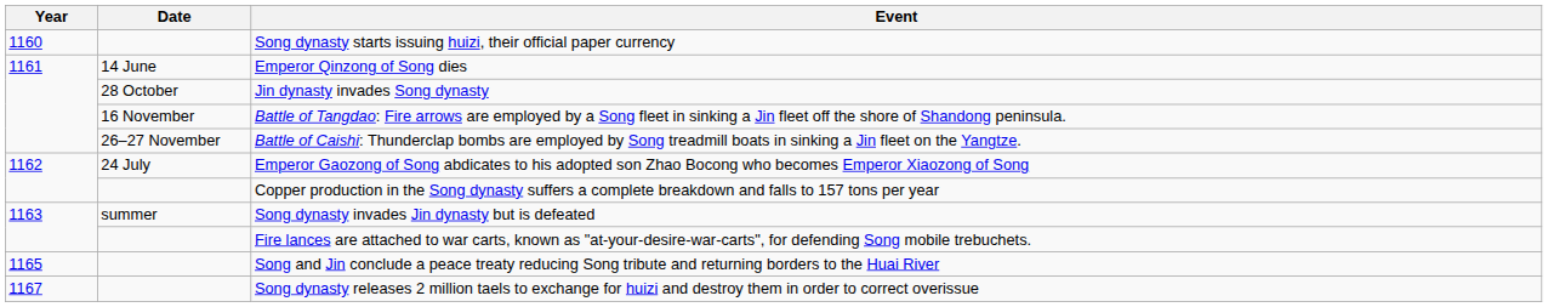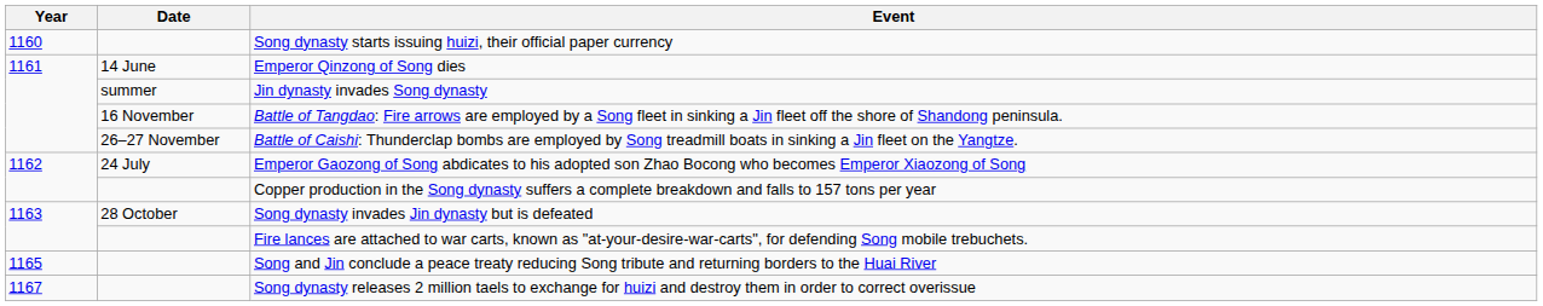Jin dynasty invades Song dynasty | Date: 28 October -> summer
Song dynasty invades Jin dynasty but is defeated | Date: summer -> 28 October
